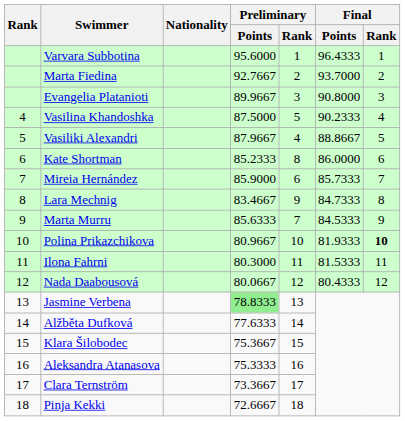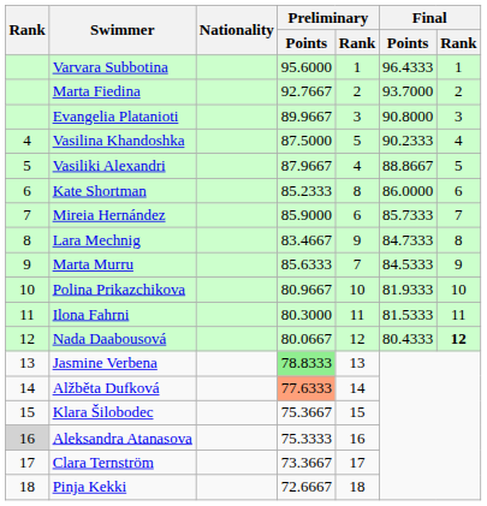Polina Prikazchikova | Final / Rank: bold -> normal
Nada Daabousová | Final / Rank: normal -> bold
Alžběta Dufková | Preliminary / Points: no background -> lightsalmon background
Aleksandra Atanasova | Rank: no background -> lightgrey background
